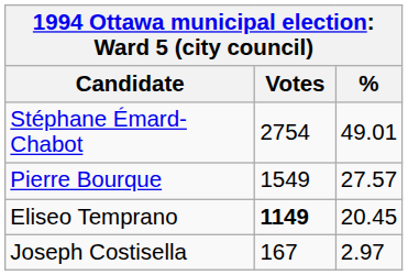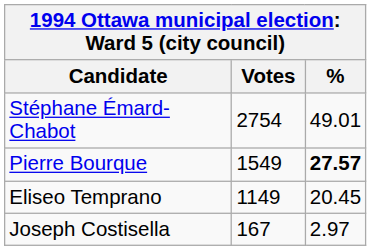Pierre Bourque | %: normal -> bold
Eliseo Temprano | Votes: bold -> normal
